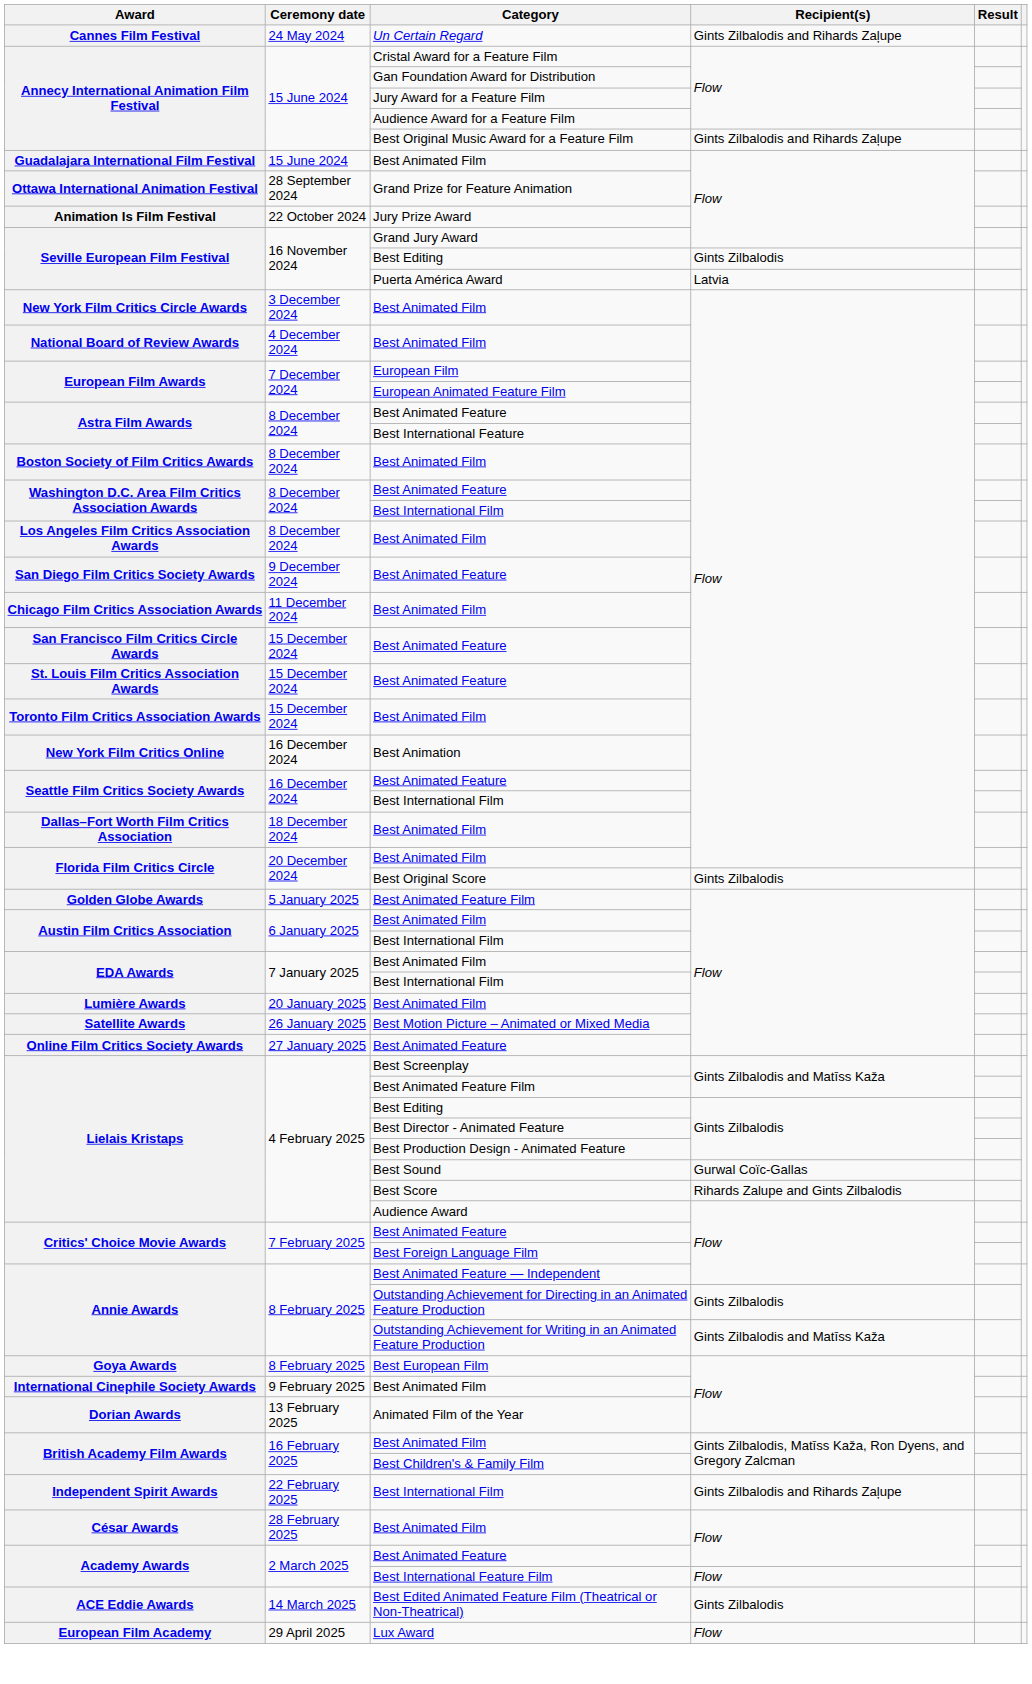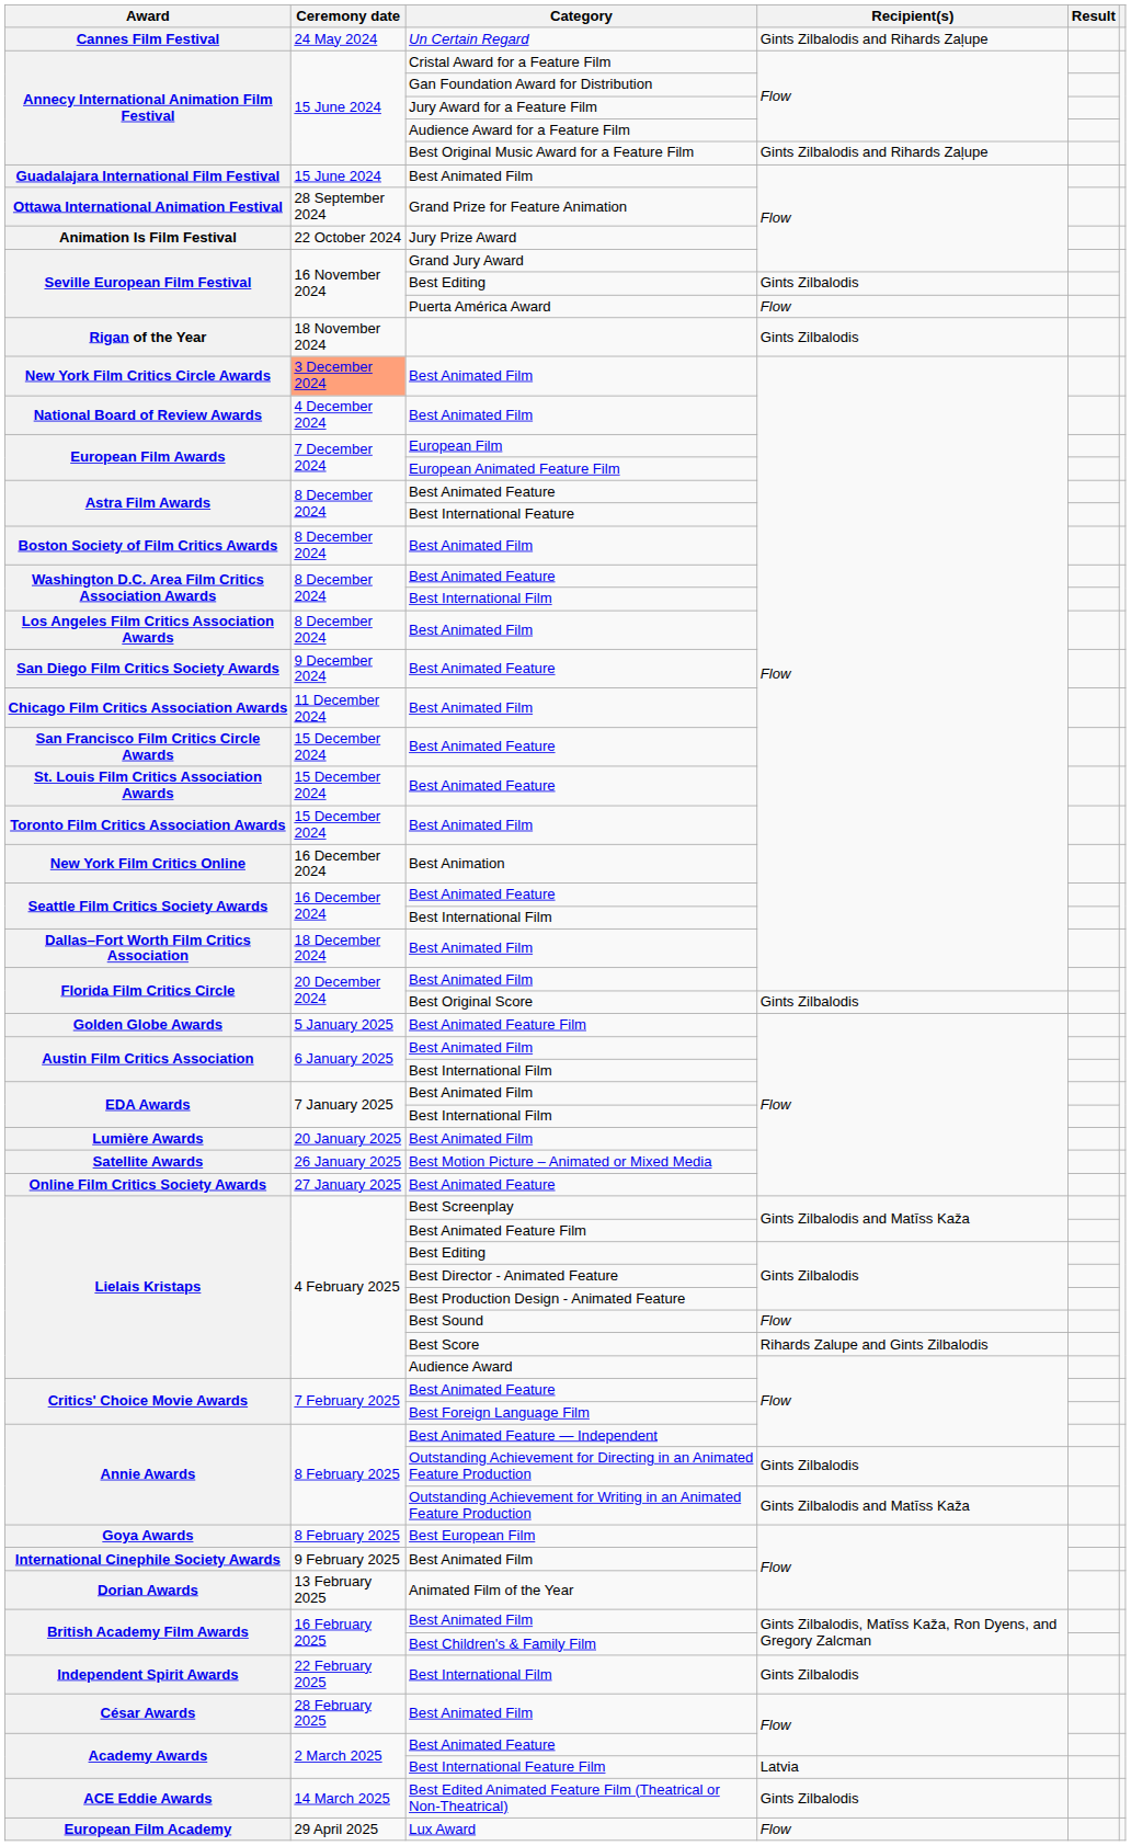Seville European Film Festival / Puerta América Award | Recipient(s): Latvia -> Flow
+ row: Rigan of the Year | 18 November 2024 | Gints Zilbalodis
New York Film Critics Circle Awards | Ceremony date: no background -> lightsalmon background
Lielais Kristaps / Best Sound | Recipient(s): Gurwal Coïc-Gallas -> Flow
Independent Spirit Awards | Recipient(s): Gints Zilbalodis and Rihards Zaļupe -> Gints Zilbalodis
Academy Awards / Best International Feature Film | Recipient(s): Flow -> Latvia
